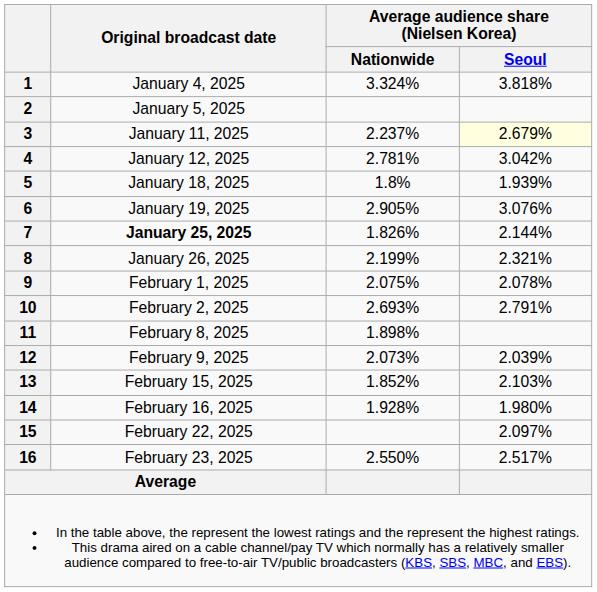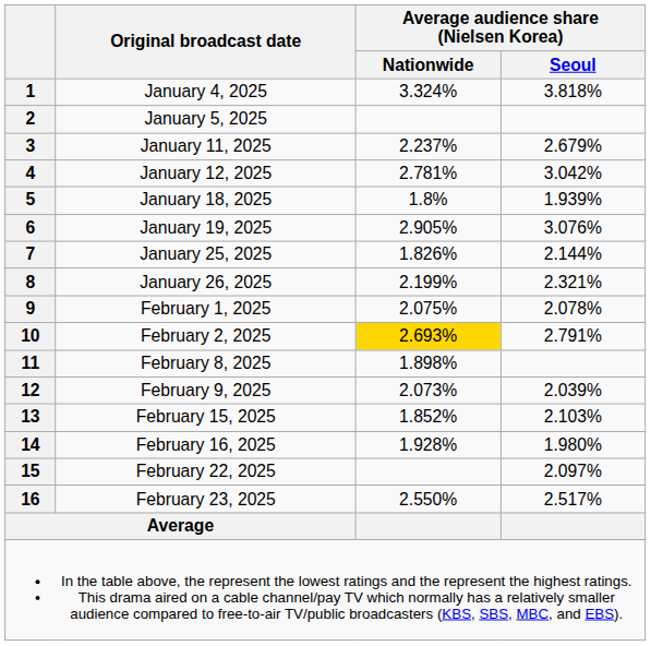3 | Average audience share (Nielsen Korea) / Seoul: lightyellow background -> no background
7 | Original broadcast date: bold -> normal
10 | Average audience share (Nielsen Korea) / Nationwide: no background -> gold background
